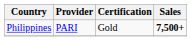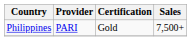Philippines | Sales: bold -> normal
